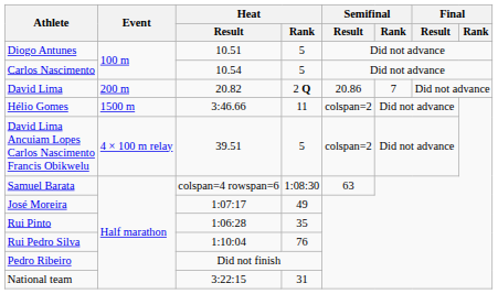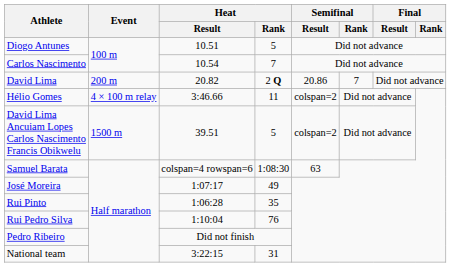Carlos Nascimento | Heat / Rank: 5 -> 7
Hélio Gomes | Event: 1500 m -> 4 × 100 m relay
David Lima Ancuiam Lopes Carlos Nascimento Francis Obikwelu | Event: 4 × 100 m relay -> 1500 m
